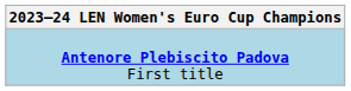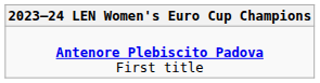row 2 | column 1: lightblue background -> no background
